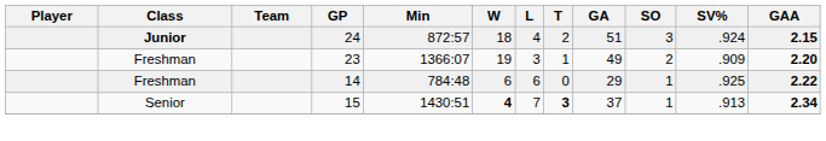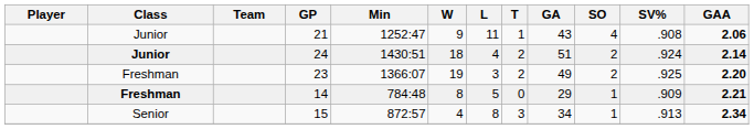+ row: Junior | 21 | 1252:47 | 9 | 11 | 1 | 43 | 4 | .908 | 2.06
24 | Min: 872:57 -> 1430:51
24 | SO: 3 -> 2
24 | GAA: 2.15 -> 2.14
23 | T: 1 -> 2
23 | SV%: .909 -> .925
14 | Class: normal -> bold
14 | W: 6 -> 8
14 | L: 6 -> 5
14 | SV%: .925 -> .909
14 | GAA: 2.22 -> 2.21
15 | Min: 1430:51 -> 872:57
15 | W: bold -> normal
15 | L: 7 -> 8
15 | T: bold -> normal
15 | GA: 37 -> 34
